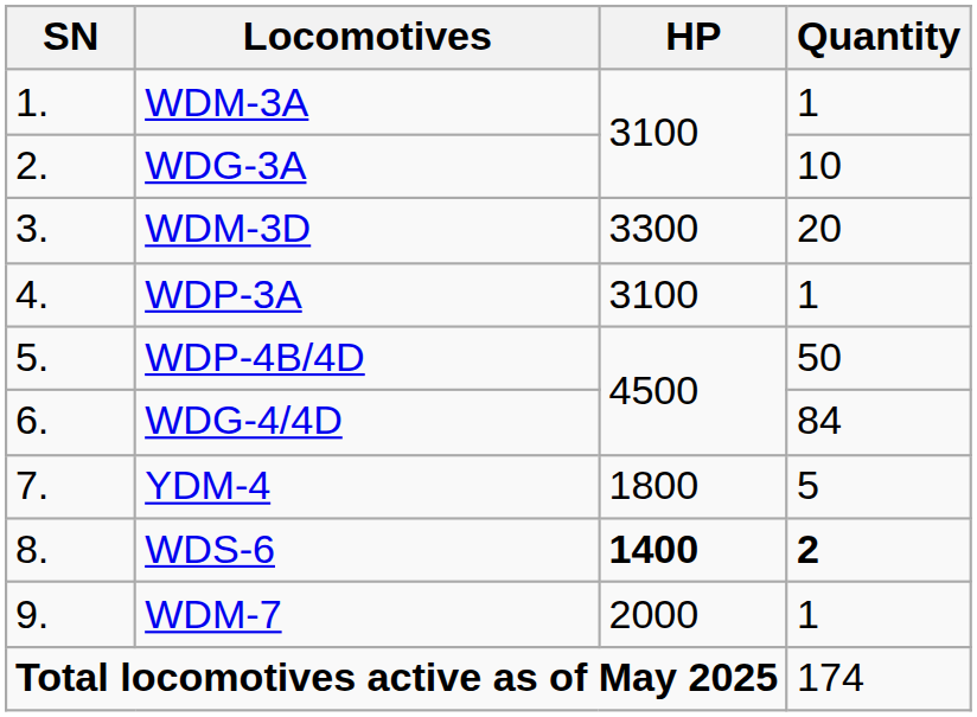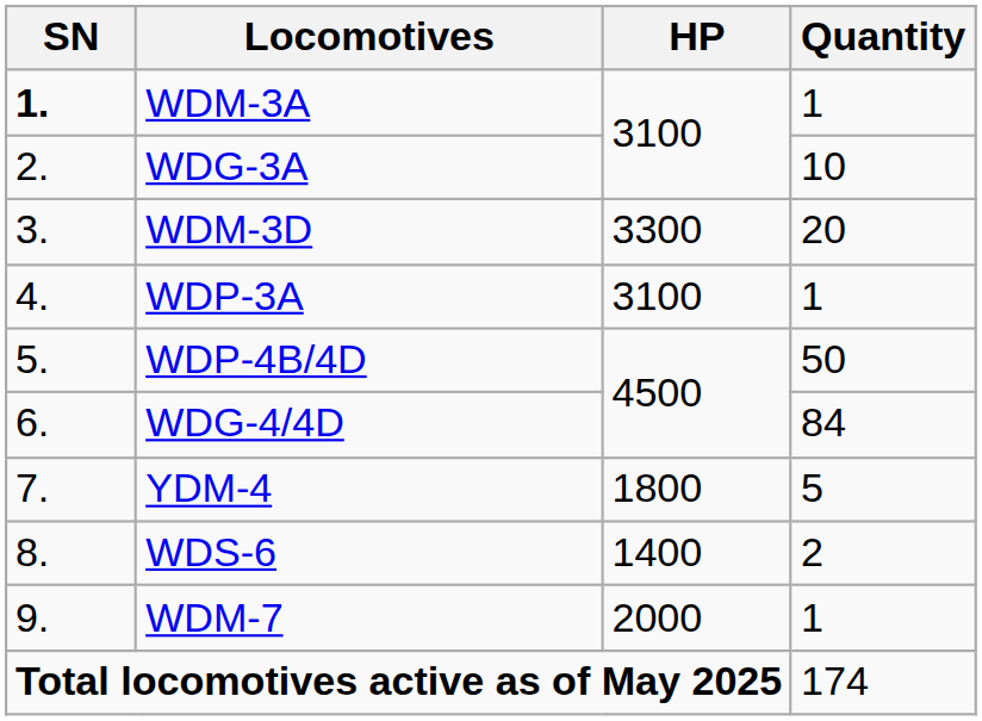WDM-3A | SN: normal -> bold
WDS-6 | HP: bold -> normal
WDS-6 | Quantity: bold -> normal
